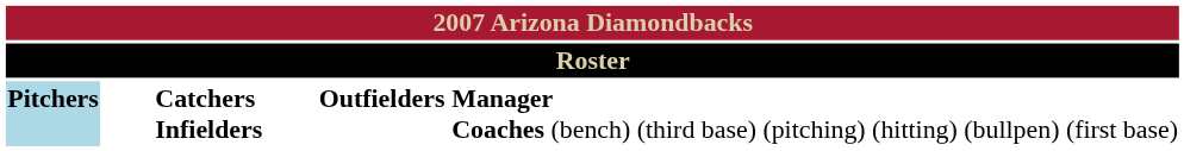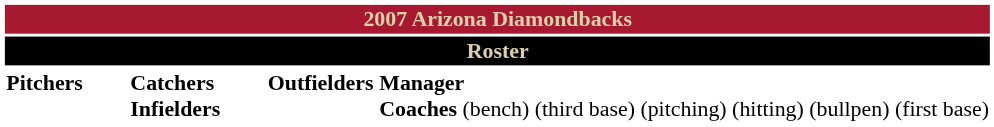Pitchers | column 1: lightblue background -> no background
